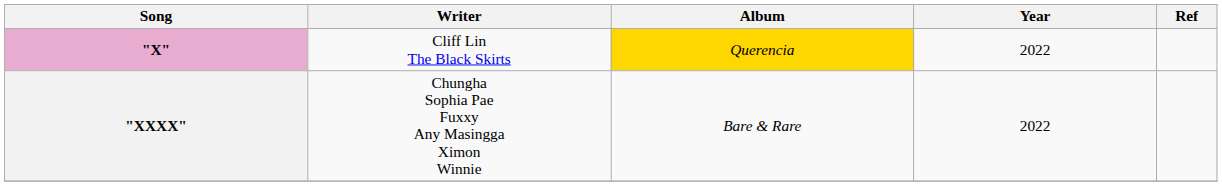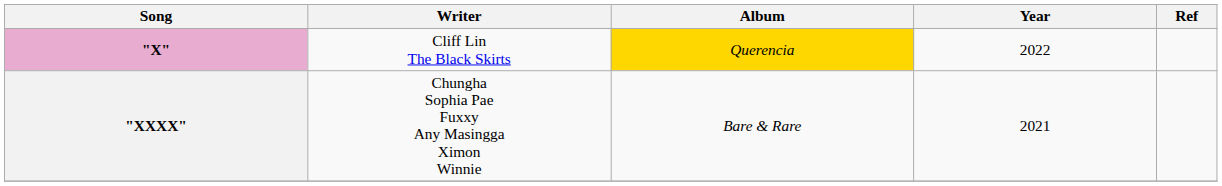"XXXX" | Year: 2022 -> 2021
